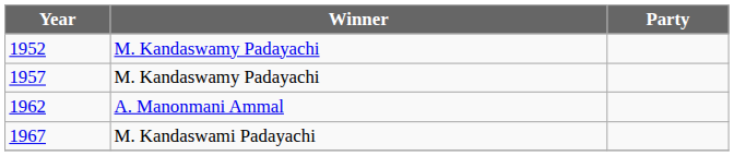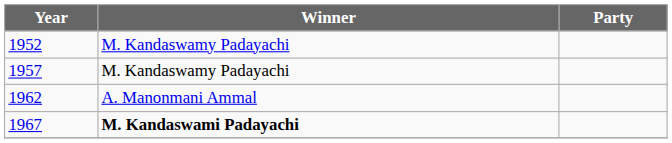1967 | Winner: normal -> bold
